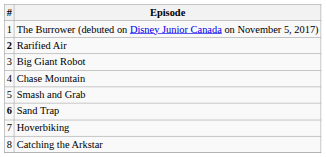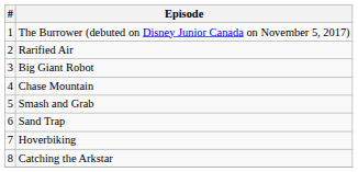Rarified Air | #: bold -> normal
Sand Trap | #: bold -> normal
